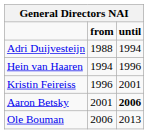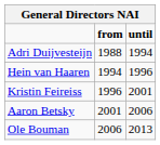Aaron Betsky | until: bold -> normal
